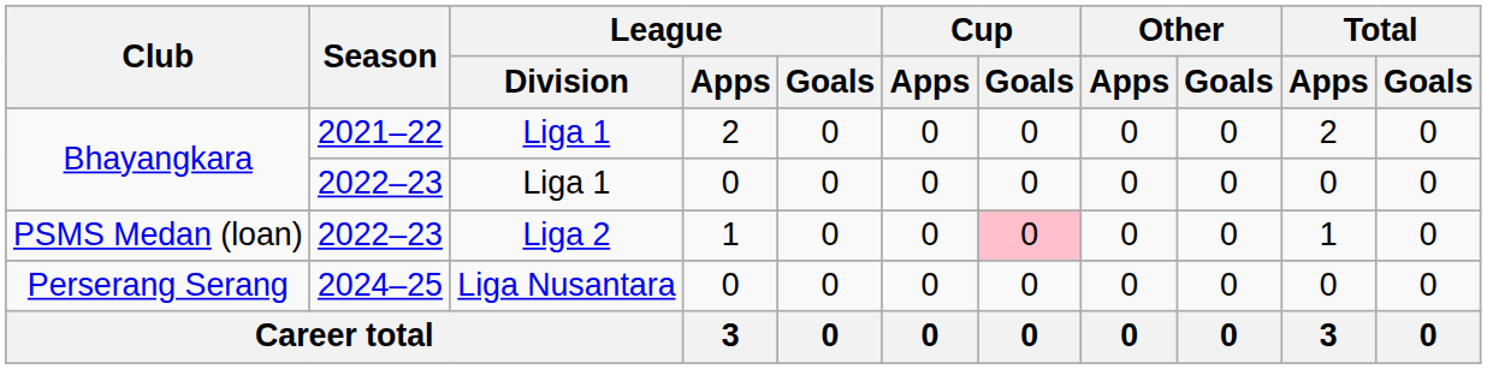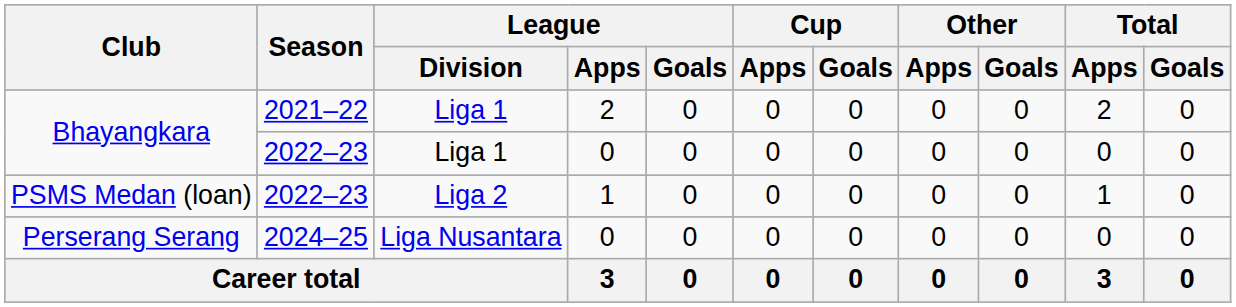PSMS Medan (loan) | Cup / Goals: pink background -> no background
